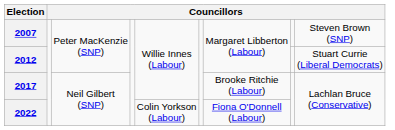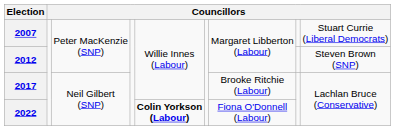2007 | column 9: Steven Brown (SNP) -> Stuart Currie (Liberal Democrats)
2012 | column 9: Stuart Currie (Liberal Democrats) -> Steven Brown (SNP)
2022 | column 5: normal -> bold
